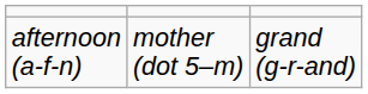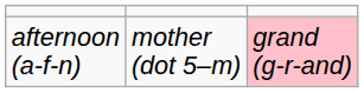afternoon (a-f-n) | column 3: no background -> pink background
